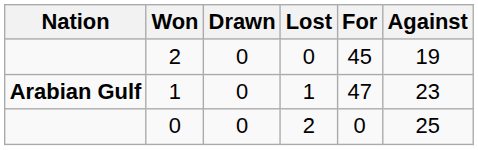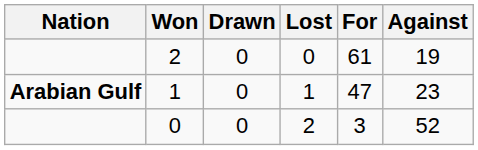row 2 | For: 45 -> 61
row 4 | For: 0 -> 3
row 4 | Against: 25 -> 52
